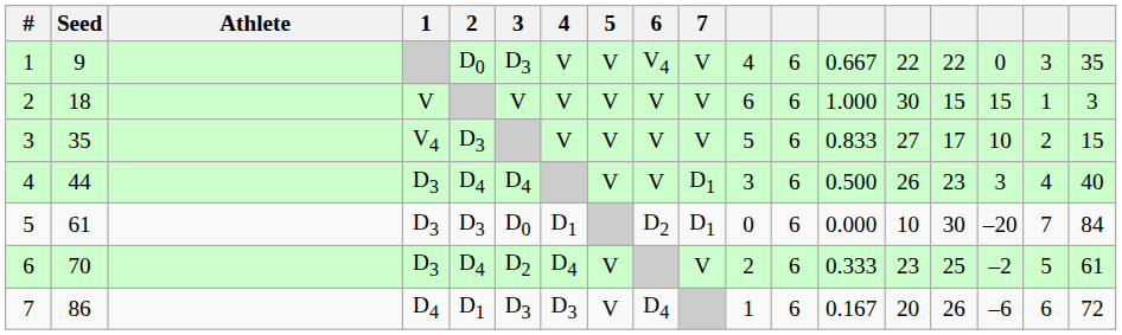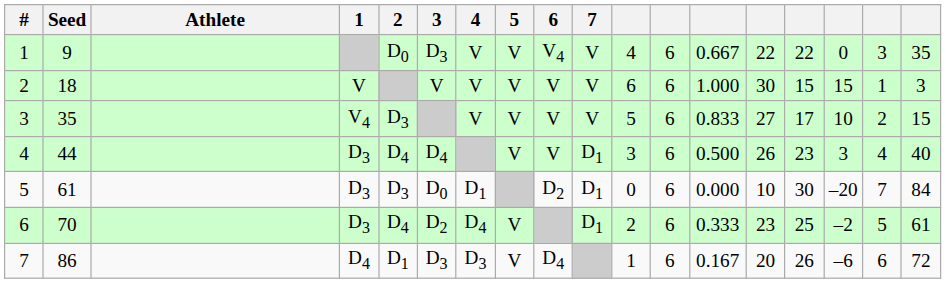row 7 | 7: V -> D1
